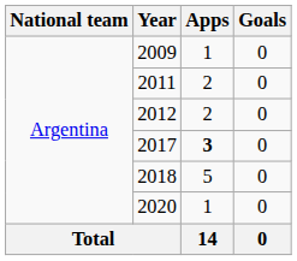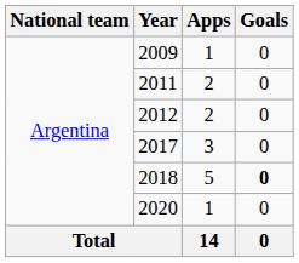2017 | Apps: bold -> normal
2018 | Goals: normal -> bold
